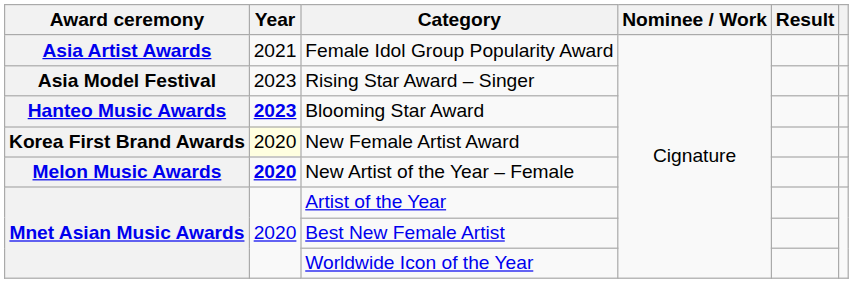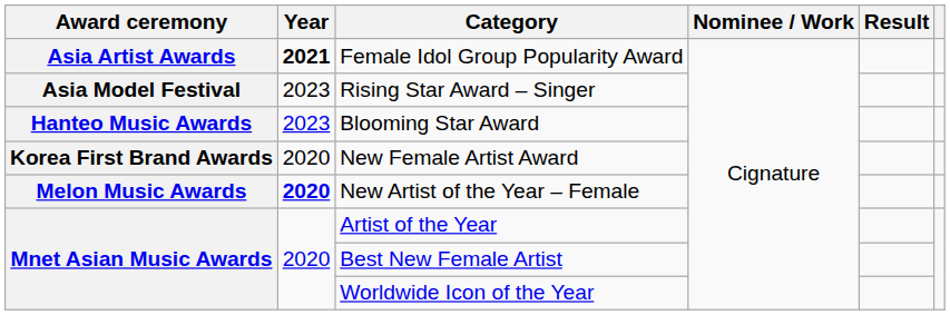Female Idol Group Popularity Award | Year: normal -> bold
Blooming Star Award | Year: bold -> normal
New Female Artist Award | Year: lightyellow background -> no background
